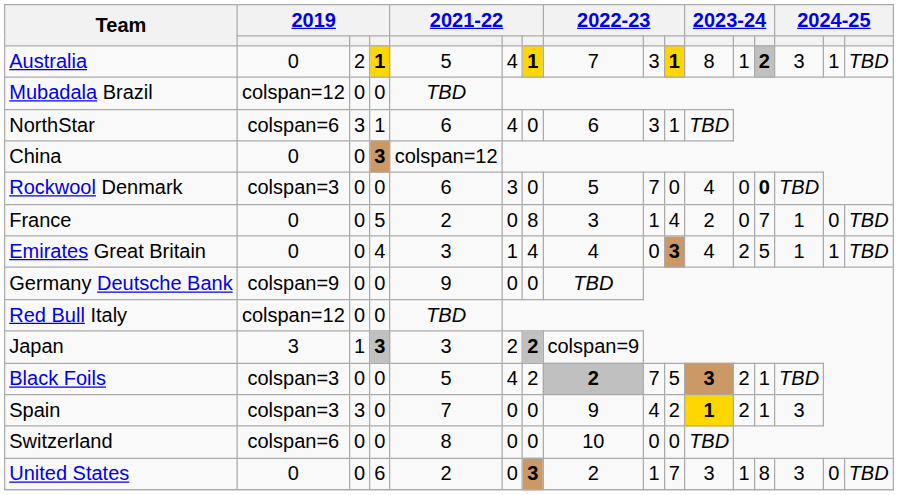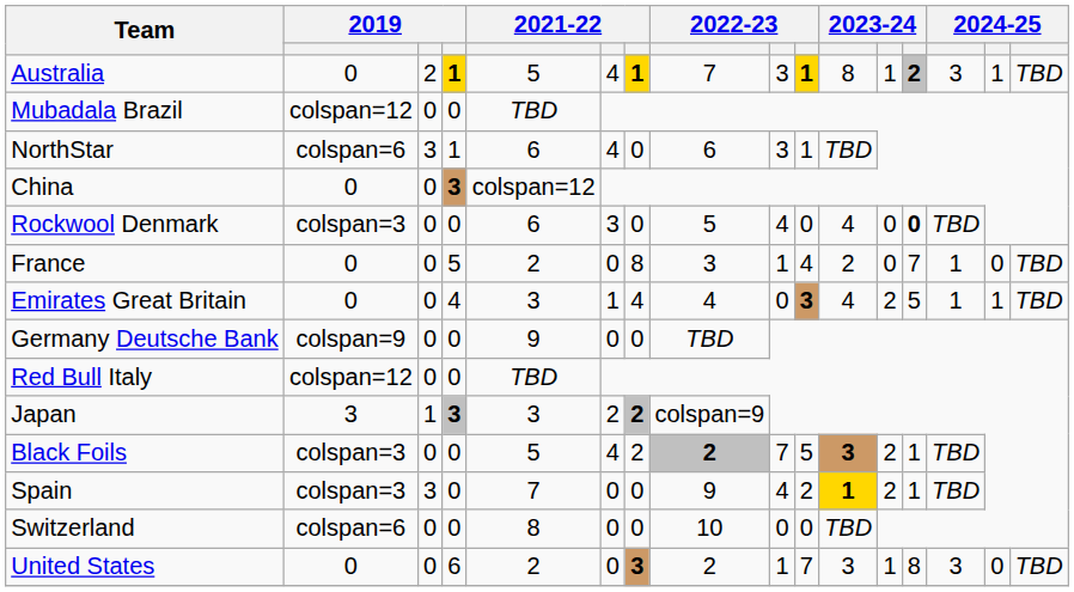Rockwool Denmark | column 9: 7 -> 4
Spain | column 14: 3 -> TBD
